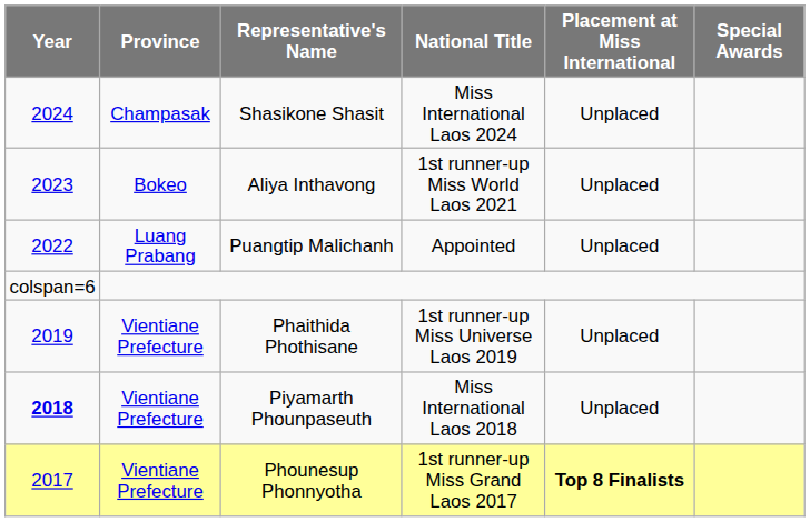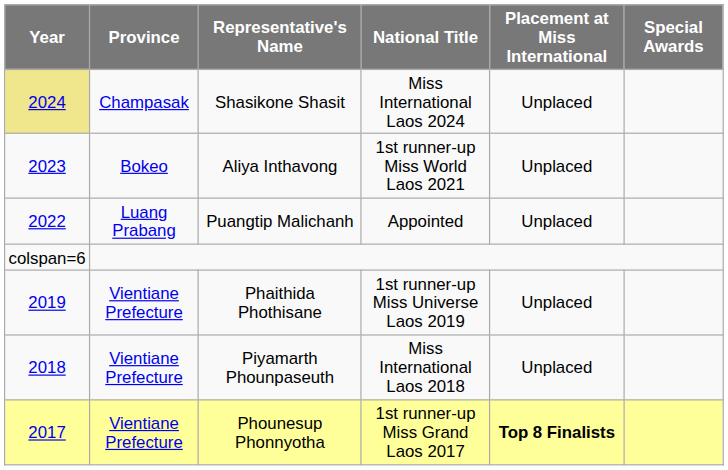Shasikone Shasit | Year: no background -> khaki background
Piyamarth Phounpaseuth | Year: bold -> normal
